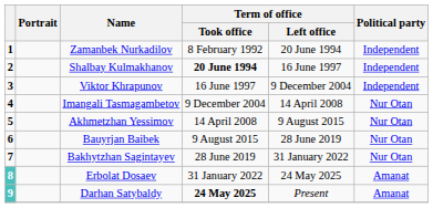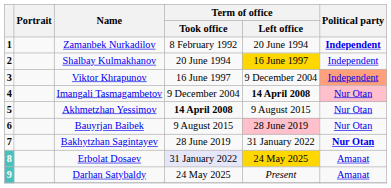Zamanbek Nurkadilov | Political party: normal -> bold
Shalbay Kulmakhanov | Term of office / Took office: bold -> normal
Shalbay Kulmakhanov | Term of office / Left office: no background -> gold background
Viktor Khrapunov | Political party: no background -> lightsalmon background
Imangali Tasmagambetov | Term of office / Left office: normal -> bold
Imangali Tasmagambetov | Political party: no background -> pink background
Akhmetzhan Yessimov | Term of office / Took office: normal -> bold
Bauyrjan Baibek | Term of office / Left office: no background -> pink background
Bakhytzhan Sagintayev | Political party: normal -> bold
Erbolat Dosaev | Term of office / Took office: no background -> lavender background
Erbolat Dosaev | Term of office / Left office: no background -> gold background
Darhan Satybaldy | Term of office / Took office: bold -> normal
